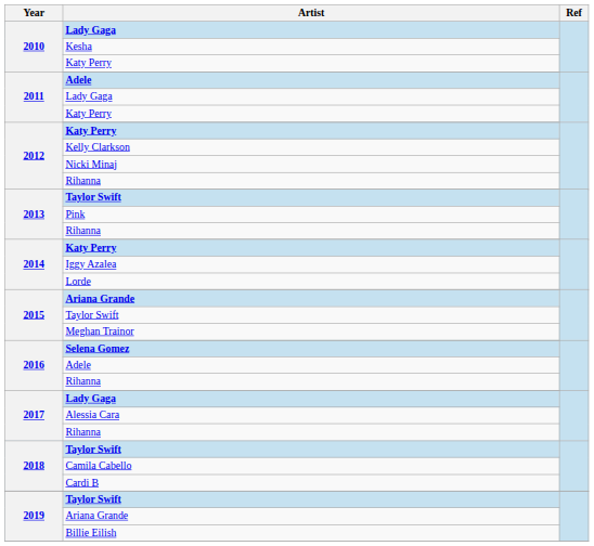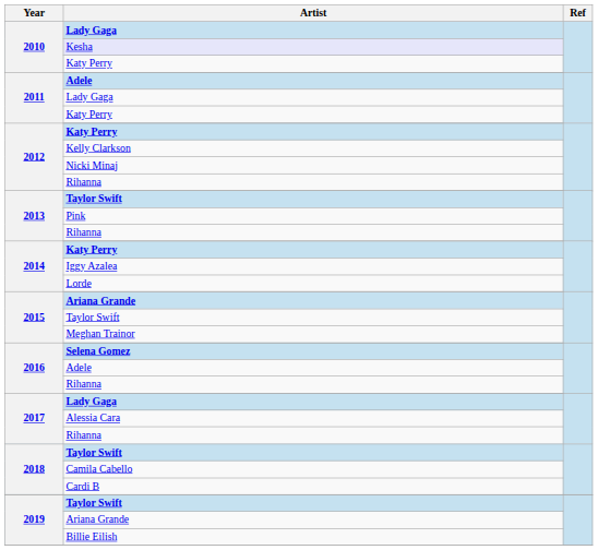Kesha | Artist: no background -> lavender background
